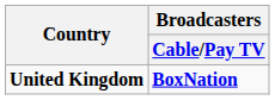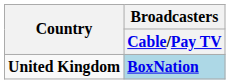United Kingdom | Broadcasters / Cable/Pay TV: no background -> lightblue background
